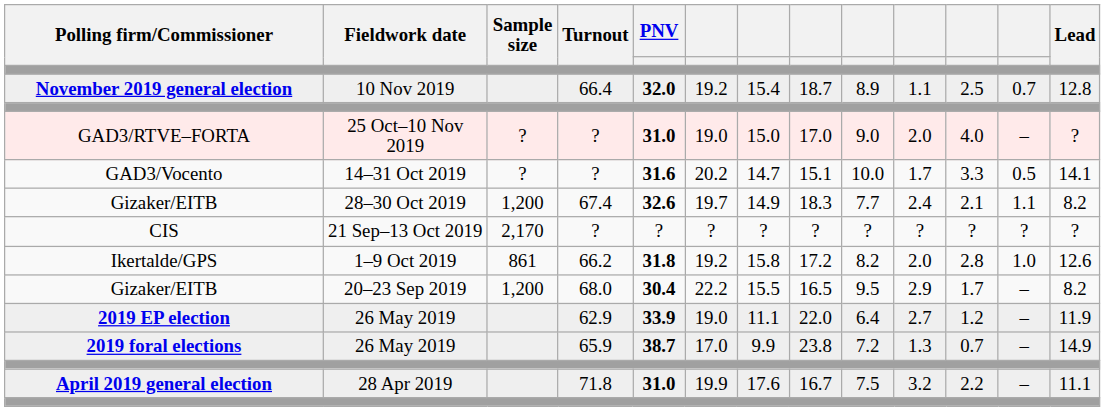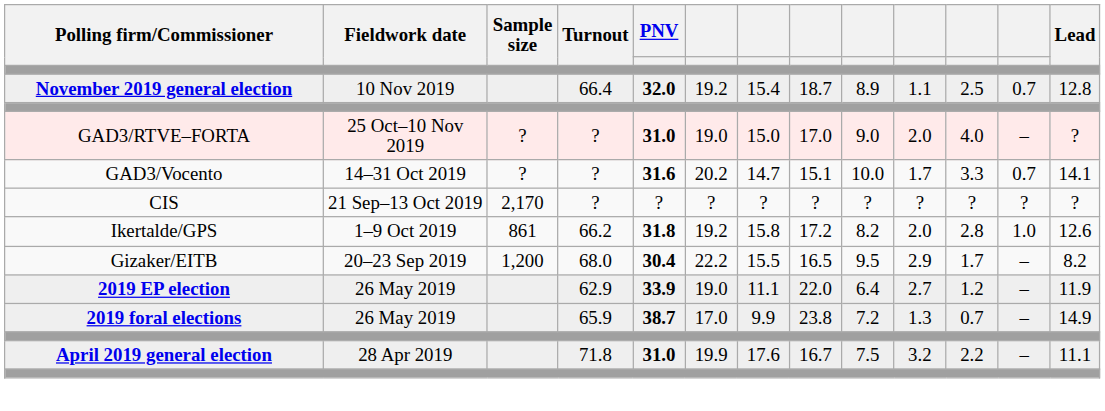GAD3/Vocento | column 12: 0.5 -> 0.7
- row: Gizaker/EITB | 28–30 Oct 2019 | 1,200 | 67.4 | 32.6 | 19.7 | 14.9 | 18.3 | 7.7 | 2.4 | 2.1 | 1.1 | 8.2
